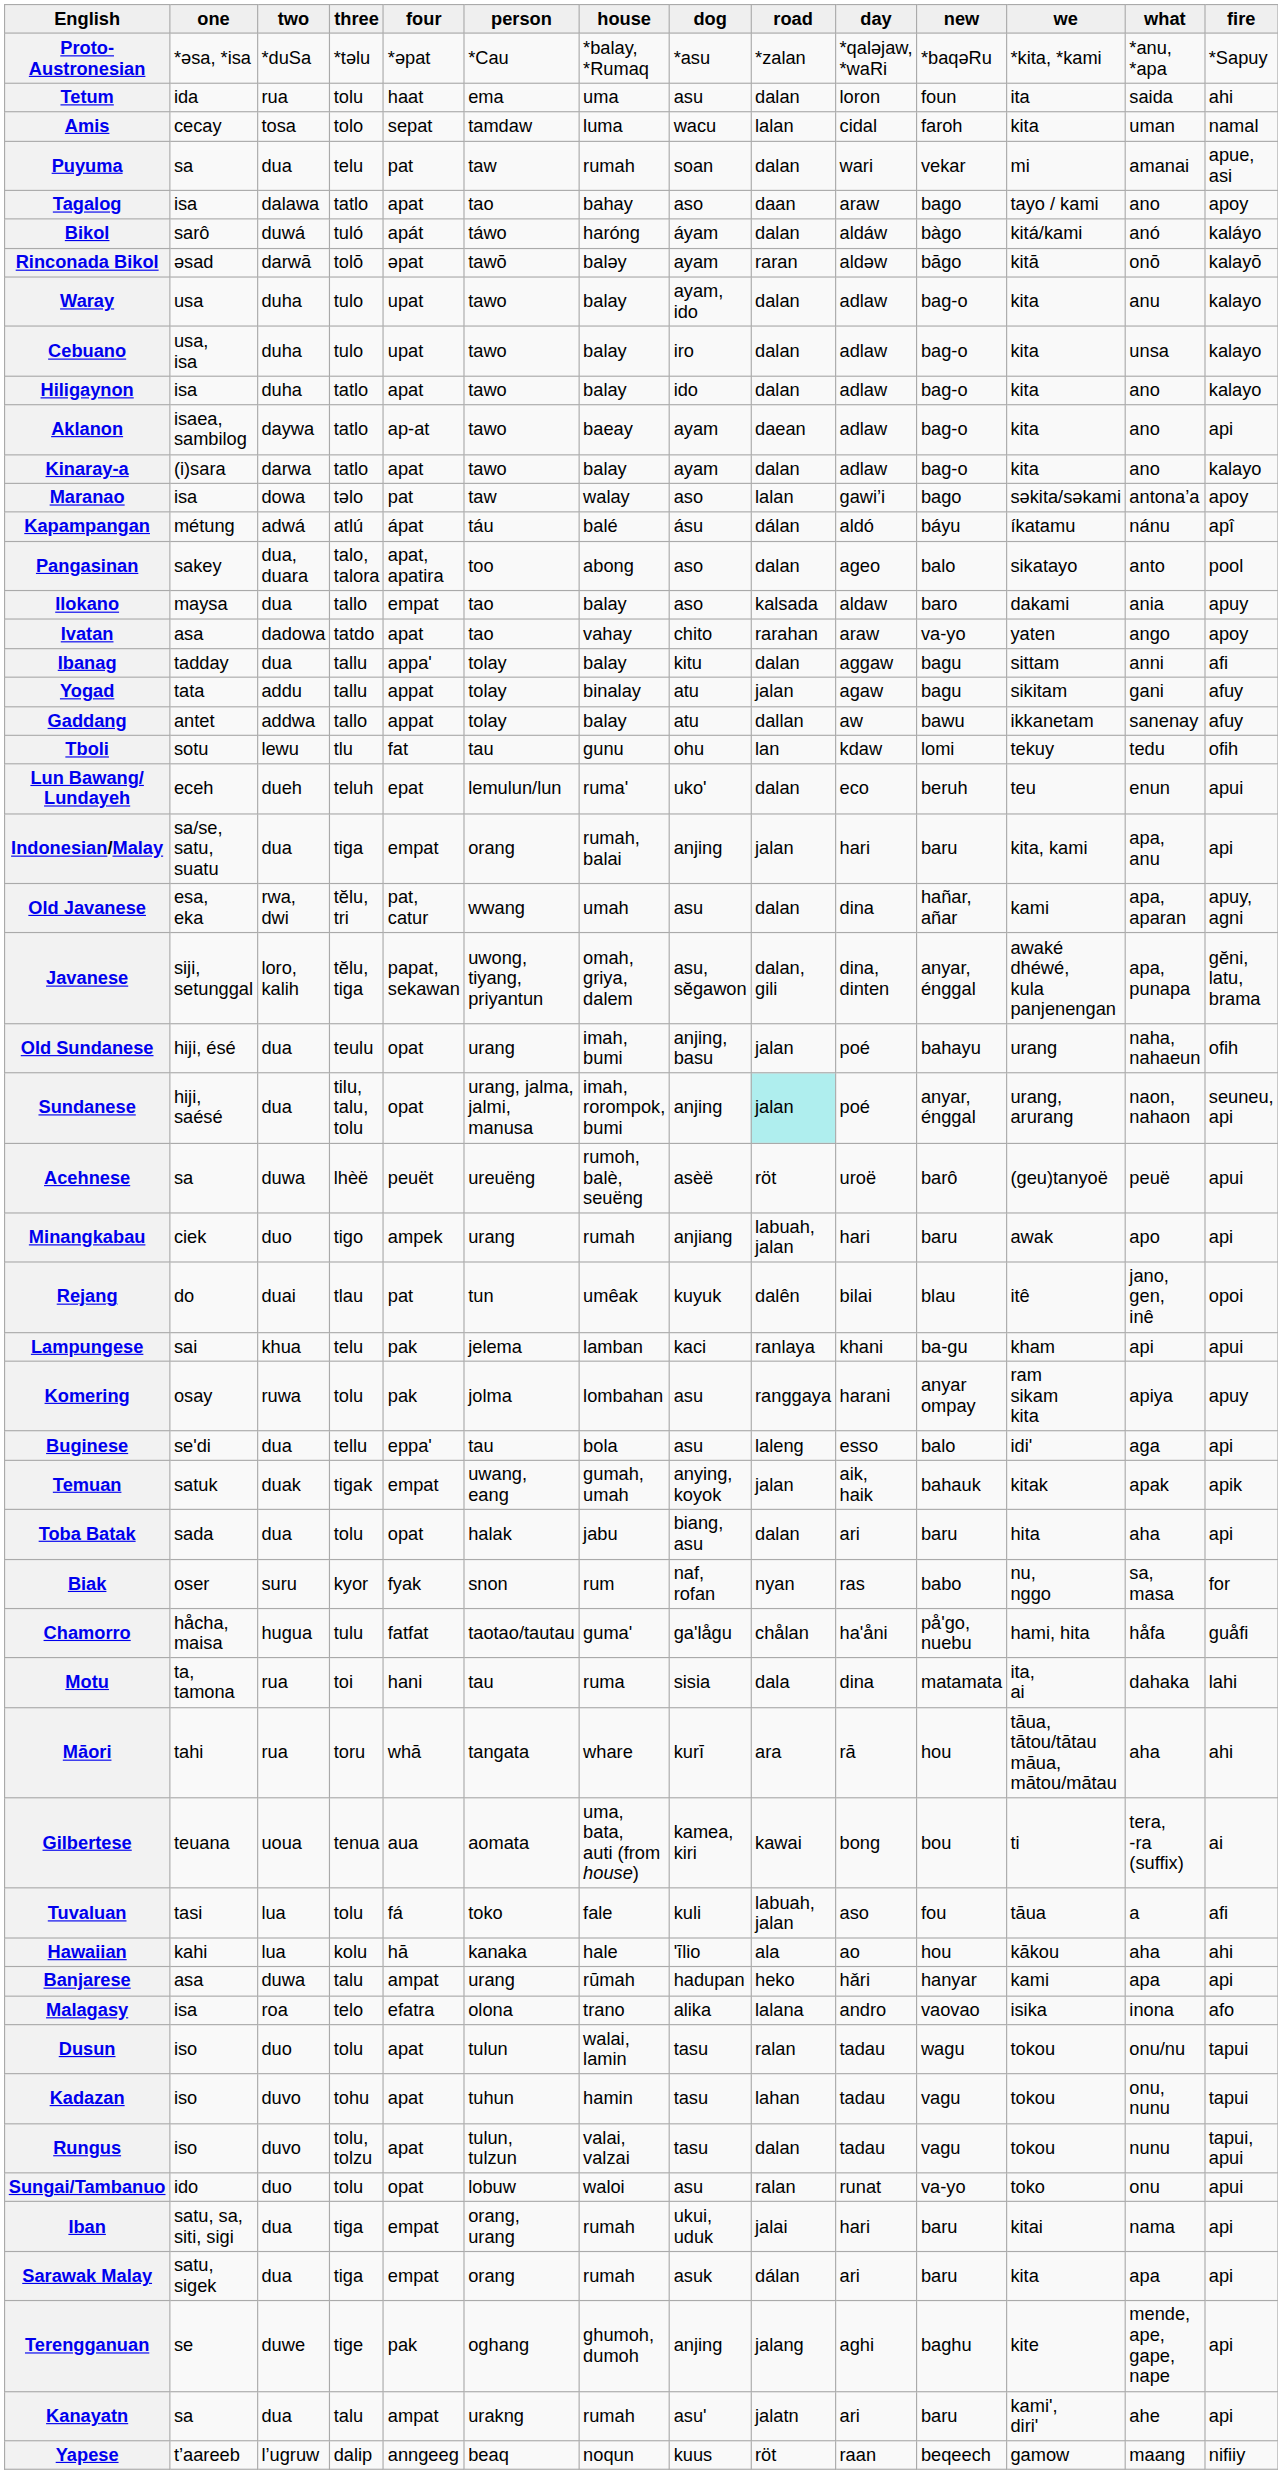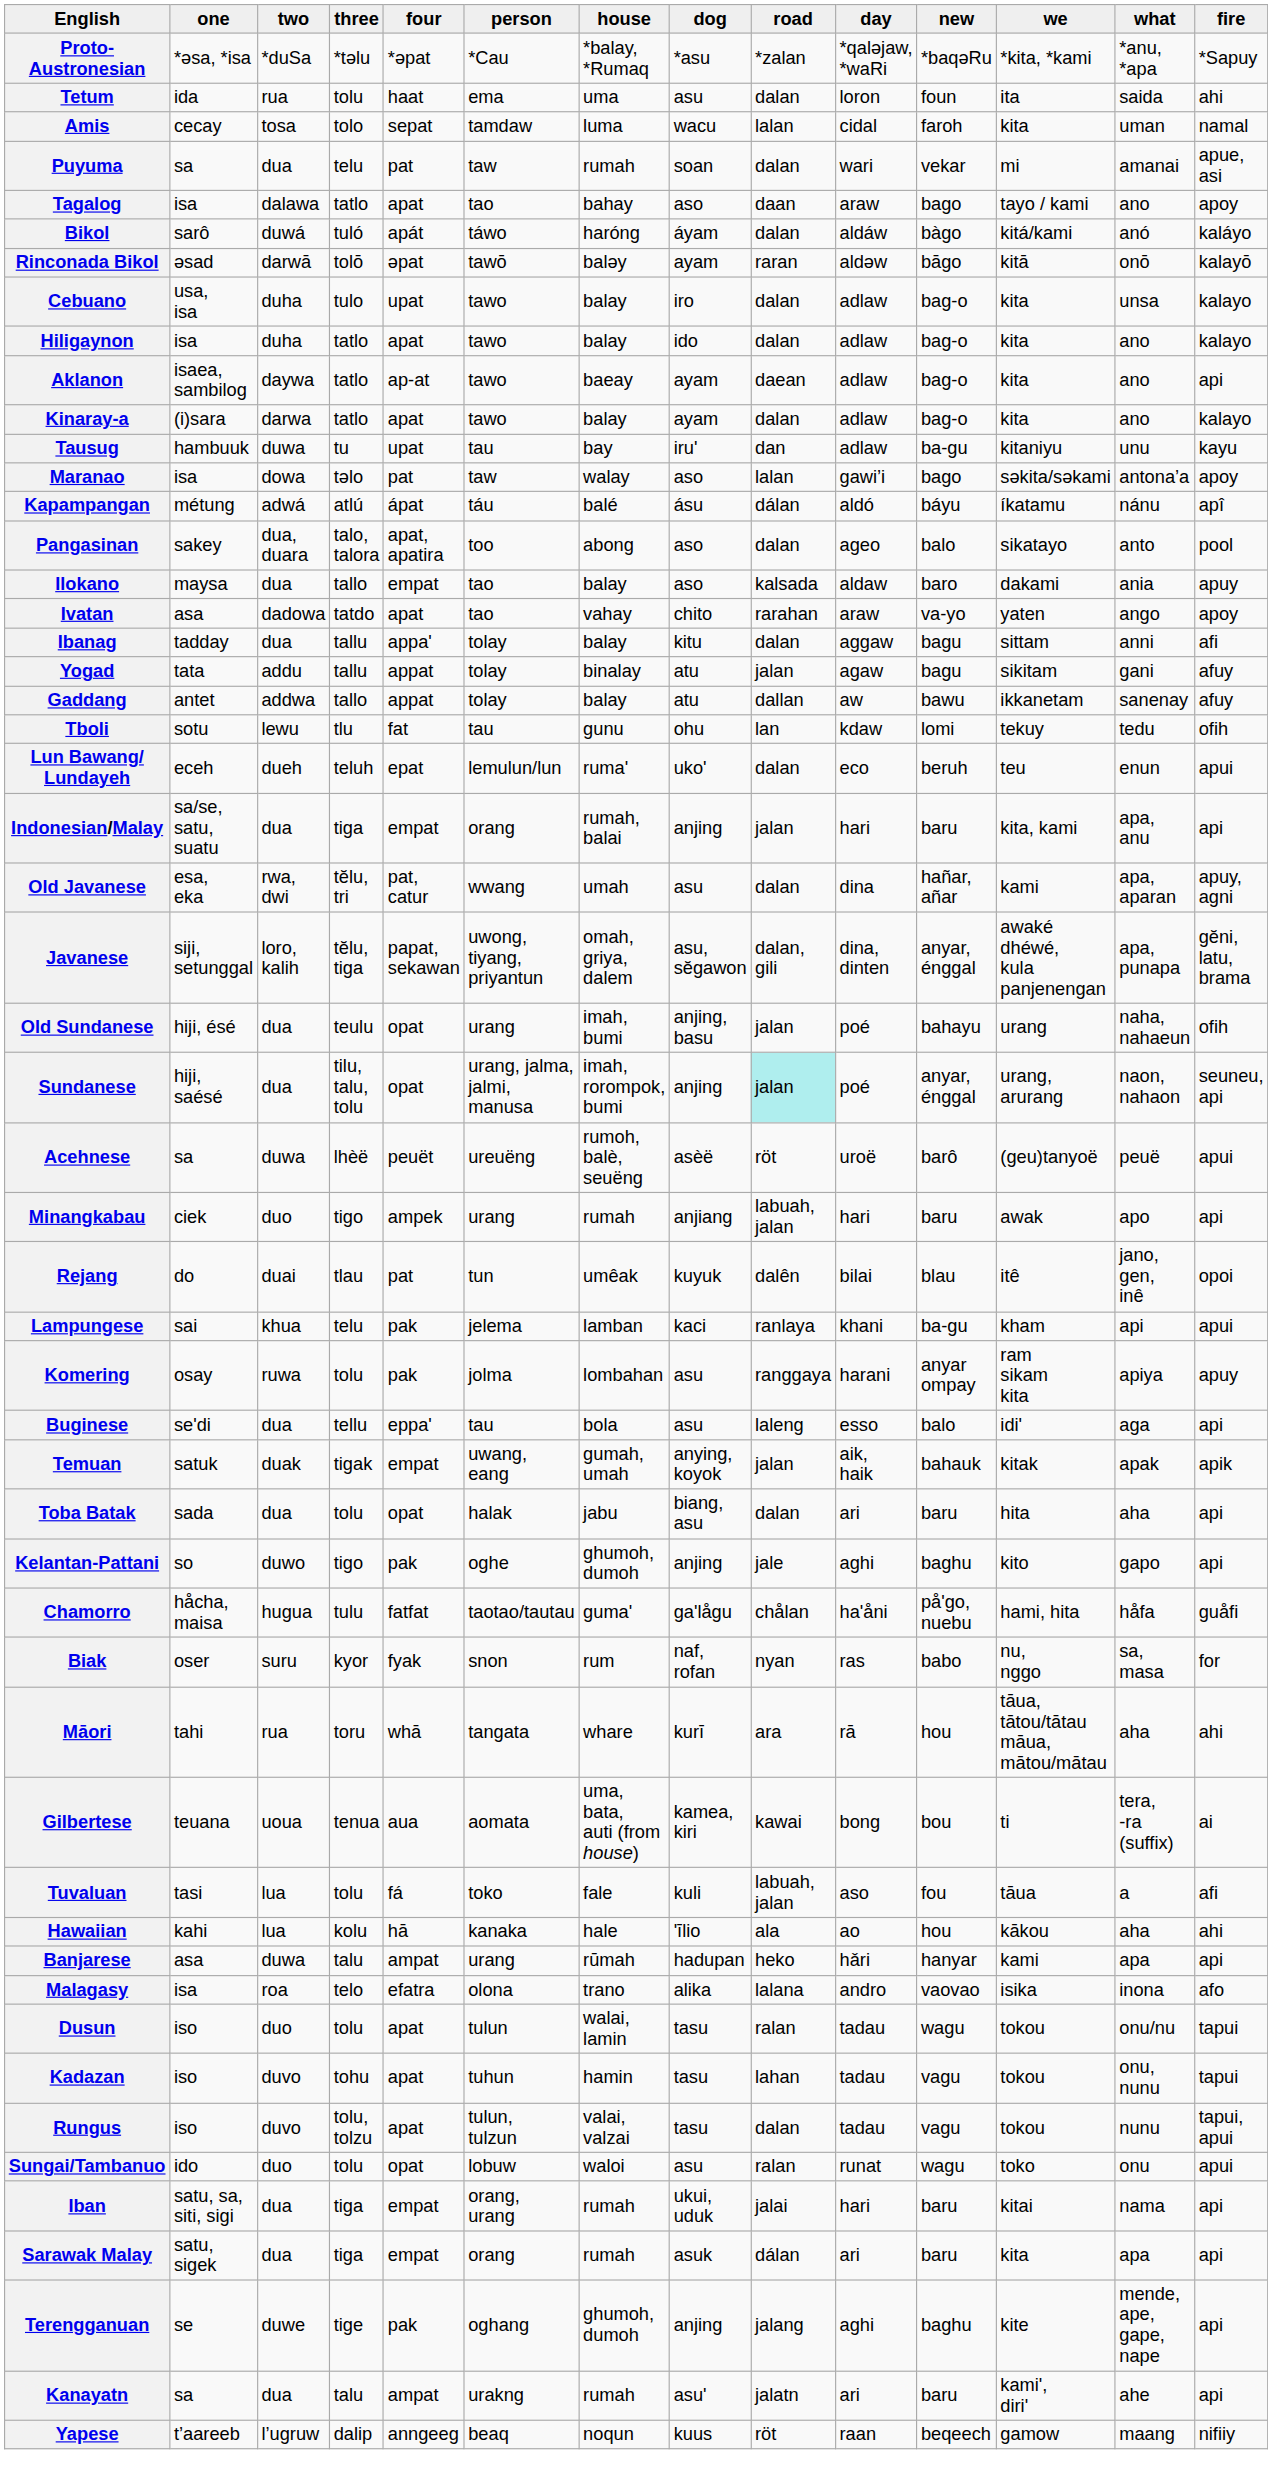- row: Waray | usa | duha | tulo | upat | tawo | balay | ayam, ido | dalan | adlaw | bag-o | kita | anu | kalayo
+ row: Tausug | hambuuk | duwa | tu | upat | tau | bay | iru' | dan | adlaw | ba-gu | kitaniyu | unu | kayu
+ row: Kelantan-Pattani | so | duwo | tigo | pak | oghe | ghumoh, dumoh | anjing | jale | aghi | baghu | kito | gapo | api
rows swapped: Biak <-> Chamorro
- row: Motu | ta, tamona | rua | toi | hani | tau | ruma | sisia | dala | dina | matamata | ita, ai | dahaka | lahi
Sungai/Tambanuo | new: va-yo -> wagu
